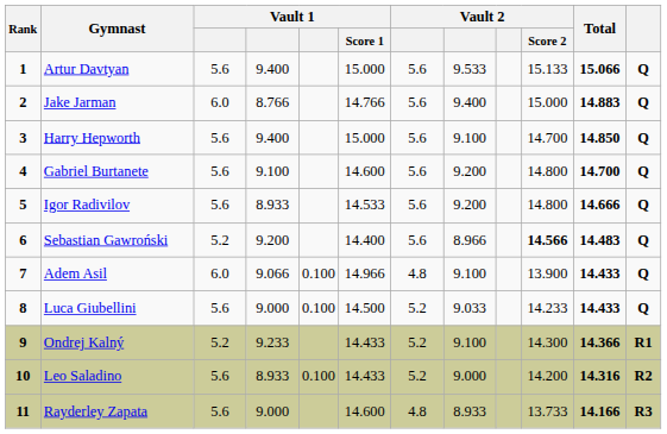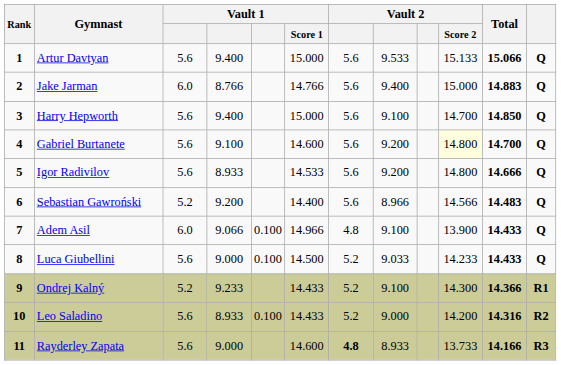Gabriel Burtanete | Vault 2 / Score 2: no background -> lightyellow background
Sebastian Gawroński | Vault 2 / Score 2: bold -> normal
Rayderley Zapata | column 7: normal -> bold
